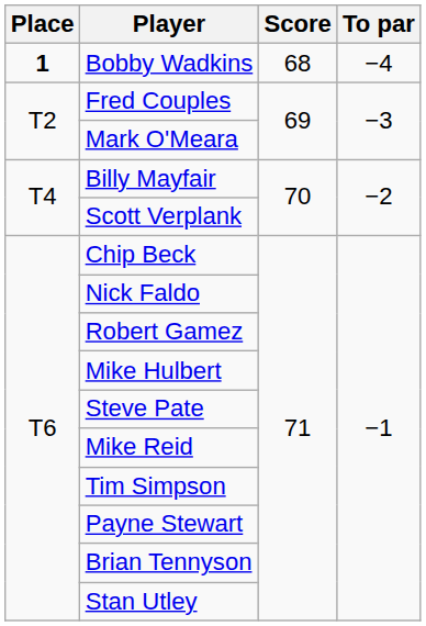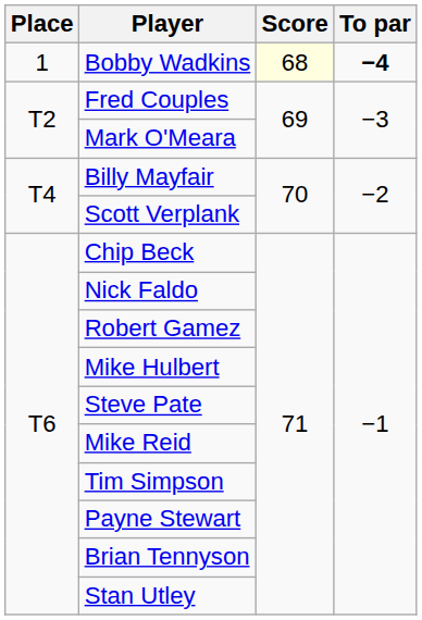Bobby Wadkins | Place: bold -> normal
Bobby Wadkins | Score: no background -> lightyellow background
Bobby Wadkins | To par: normal -> bold
